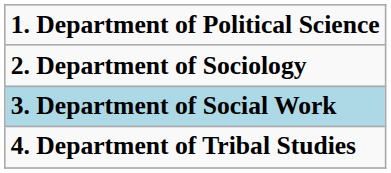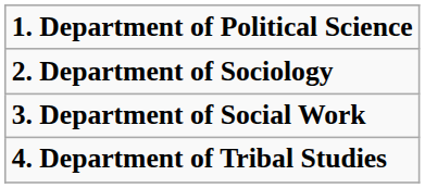row 3 | column 1: lightblue background -> no background
